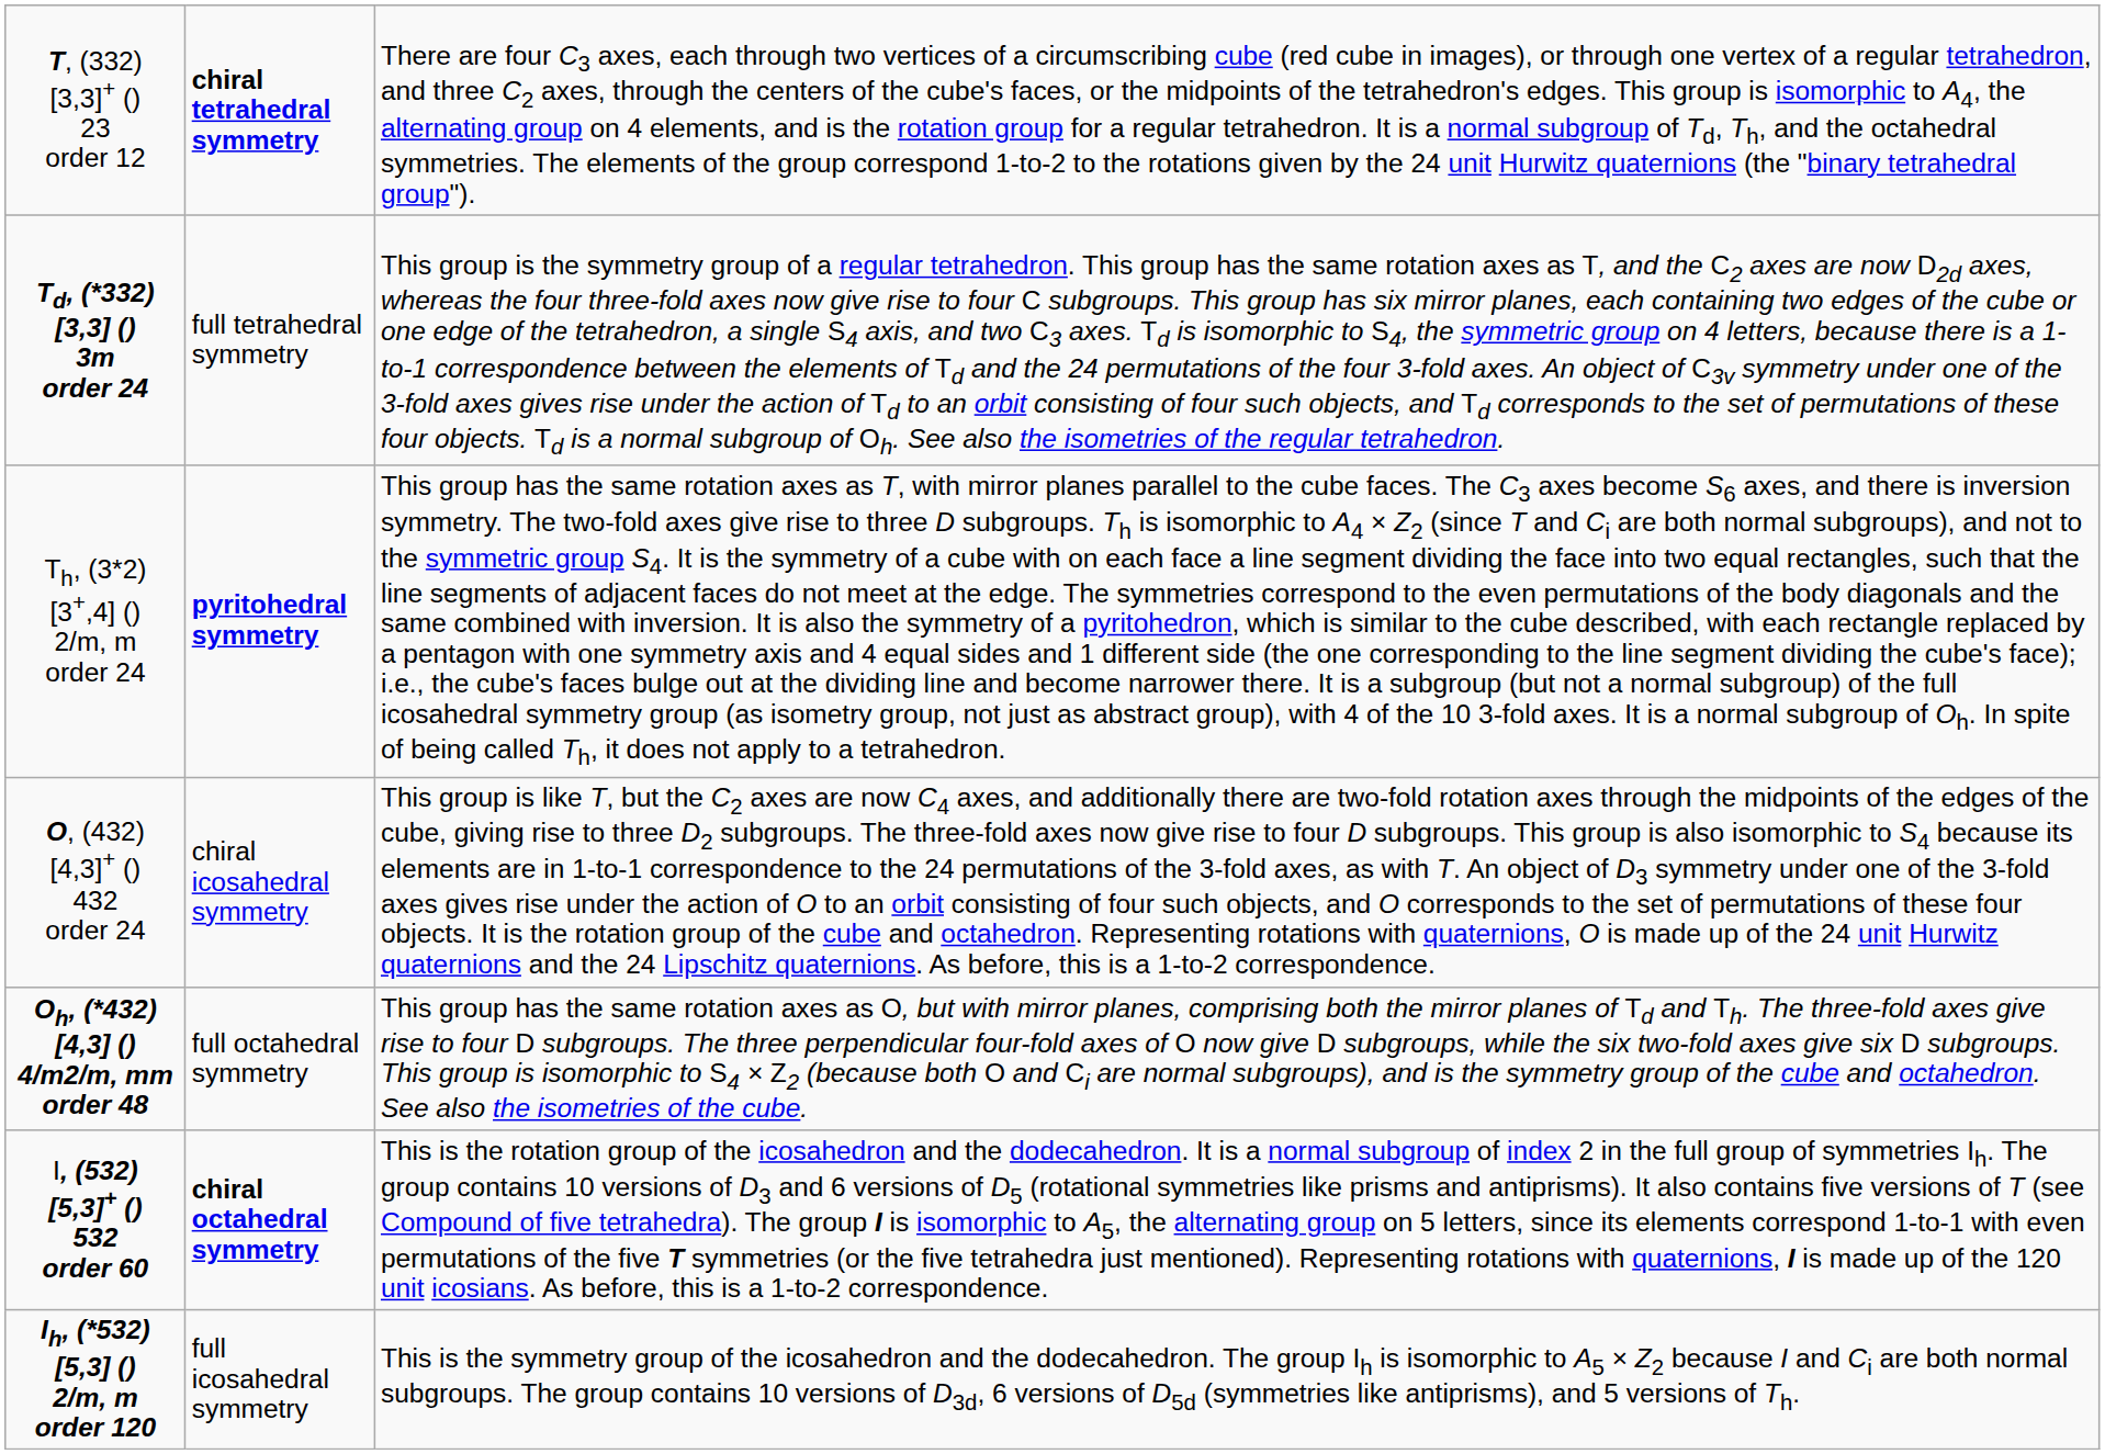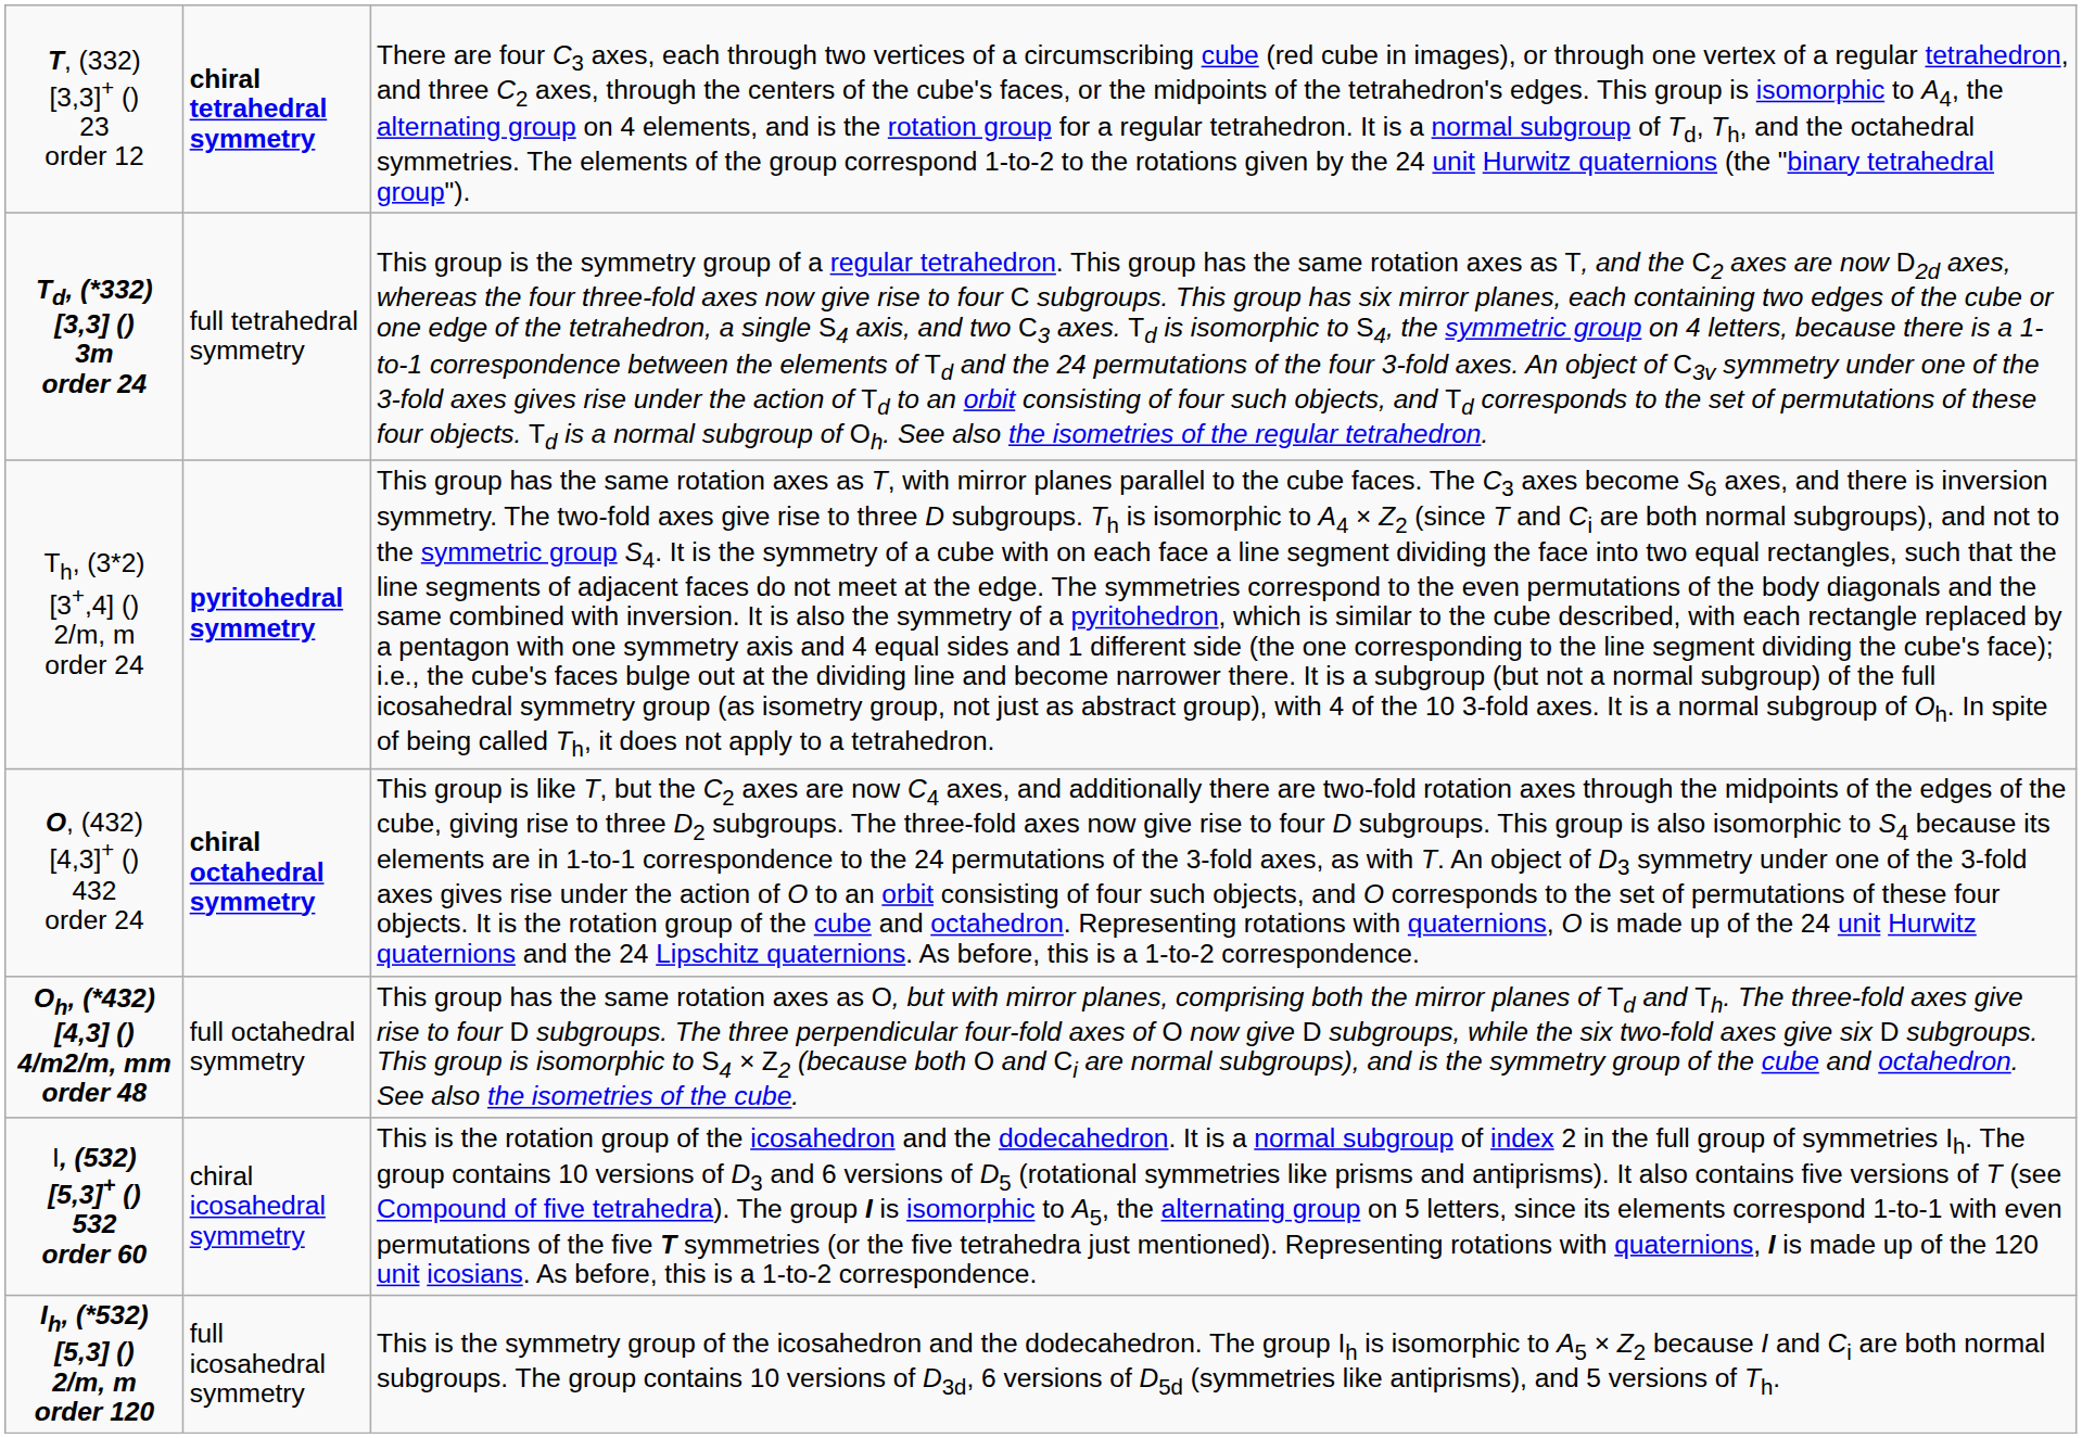O, (432) [4,3]+ () 432 order 24 | column 2: chiral icosahedral symmetry -> chiral octahedral symmetry
I, (532) [5,3]+ () 532 order 60 | column 2: chiral octahedral symmetry -> chiral icosahedral symmetry
